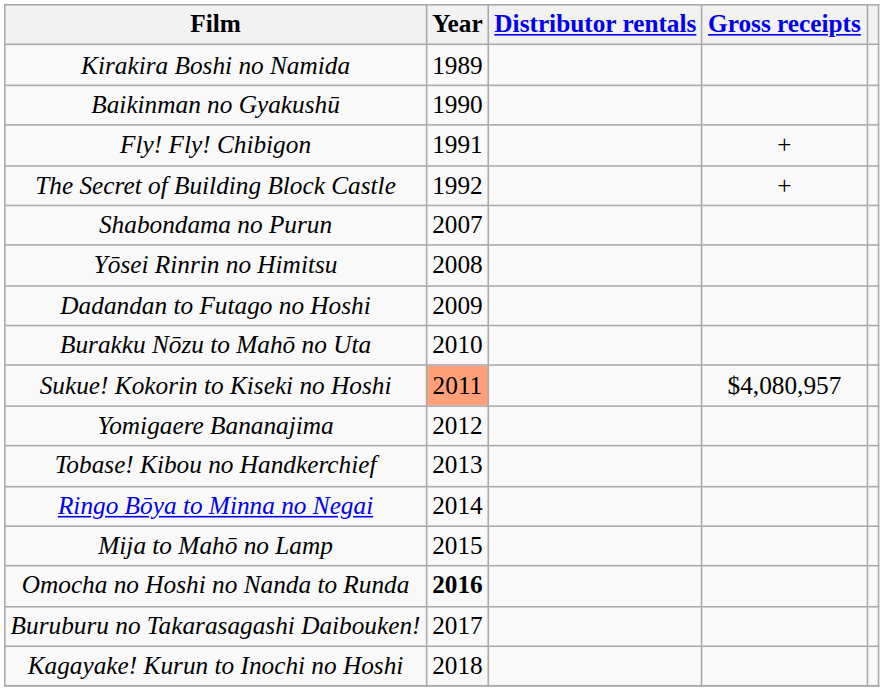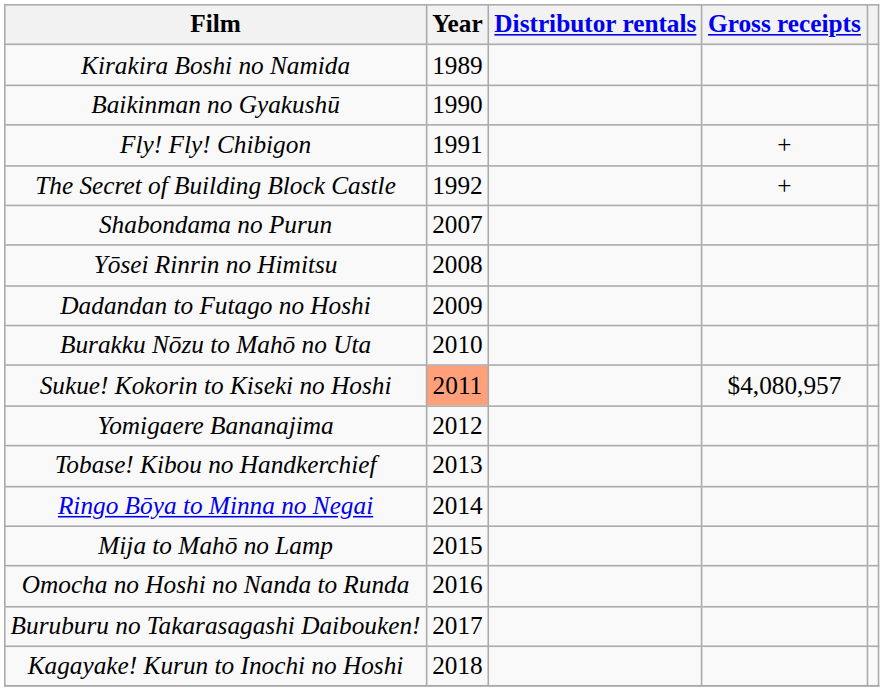Omocha no Hoshi no Nanda to Runda | Year: bold -> normal
